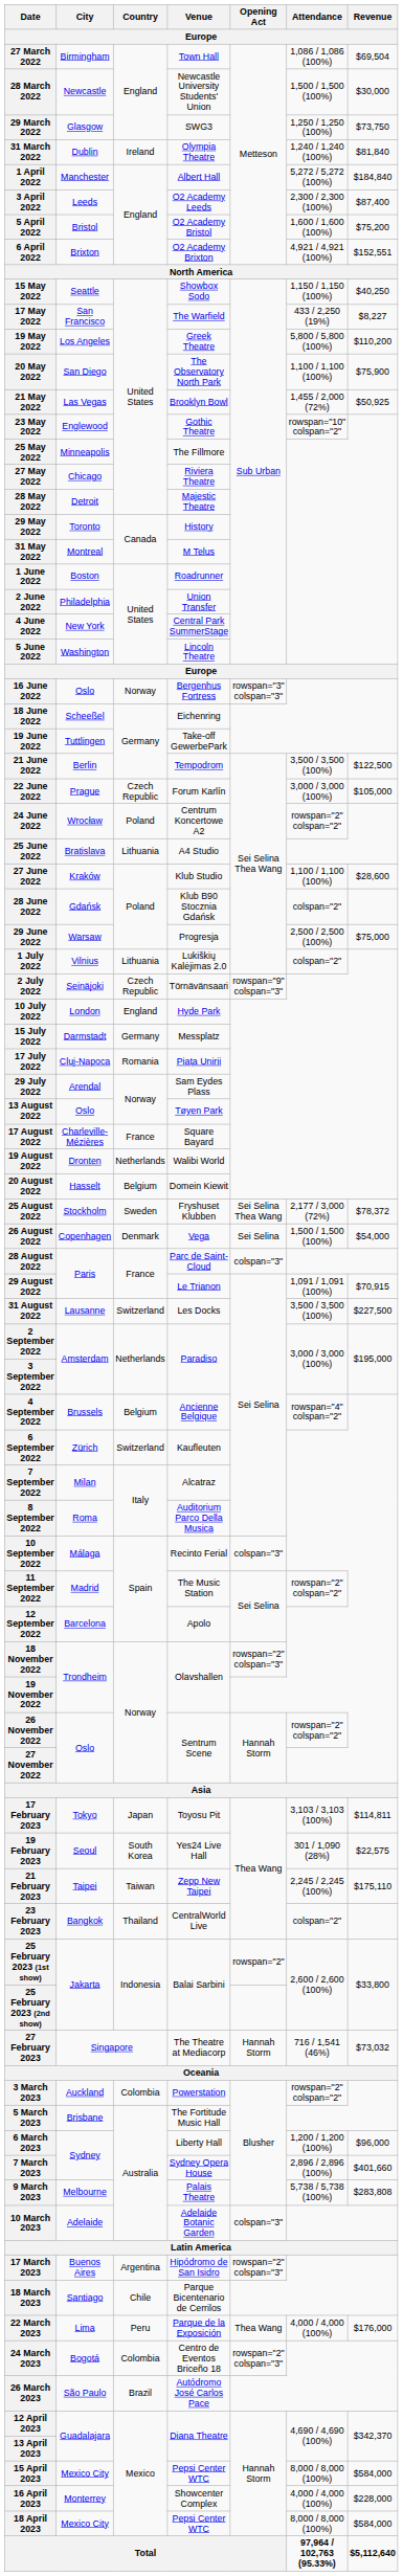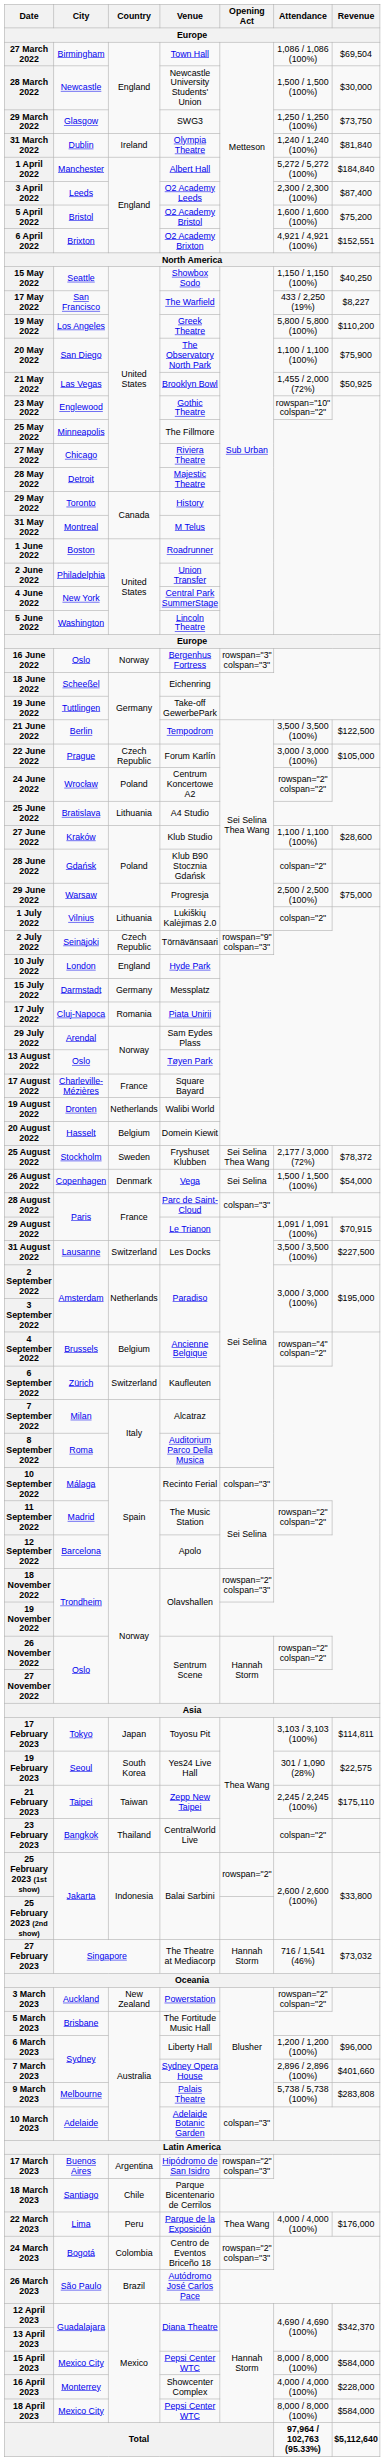3 March 2023 | Country: Colombia -> New Zealand
